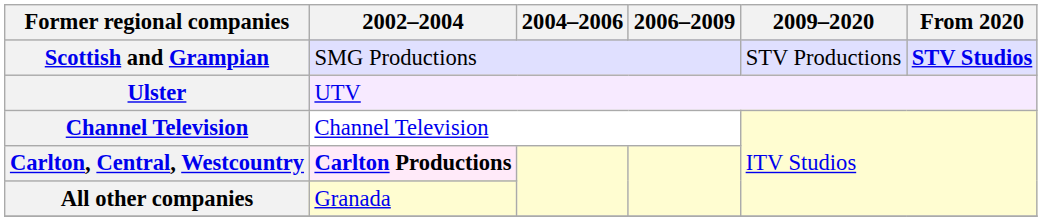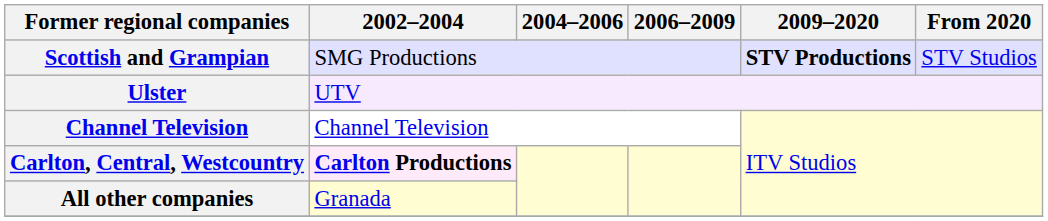Scottish and Grampian | 2009–2020: normal -> bold
Scottish and Grampian | From 2020: bold -> normal
